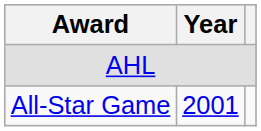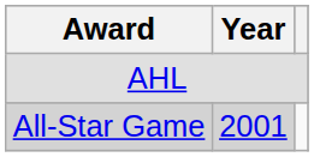All-Star Game | Award: no background -> lightgrey background
All-Star Game | Year: no background -> lightgrey background
